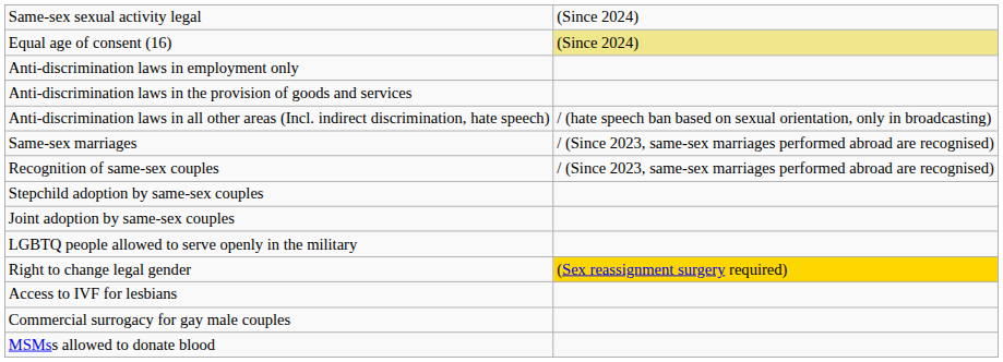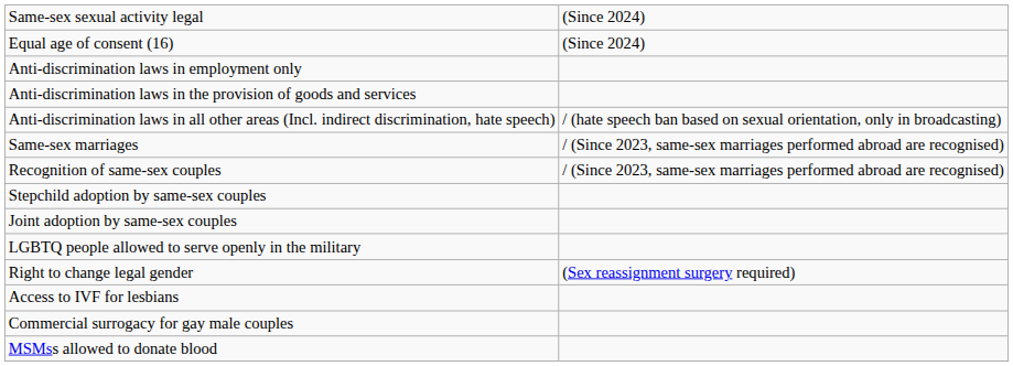Equal age of consent (16) | column 2: khaki background -> no background
Right to change legal gender | column 2: gold background -> no background
